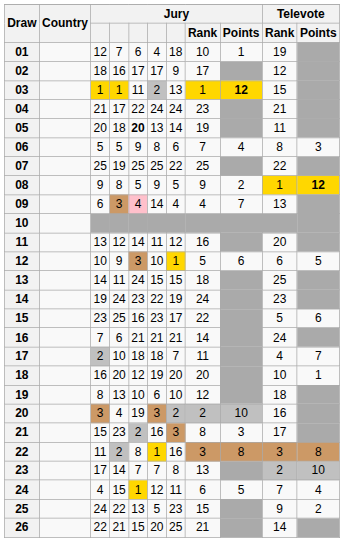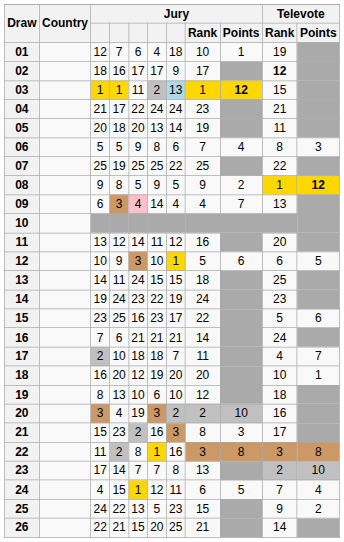02 | Televote / Rank: normal -> bold
03 | column 7: no background -> lightblue background
05 | column 5: bold -> normal
